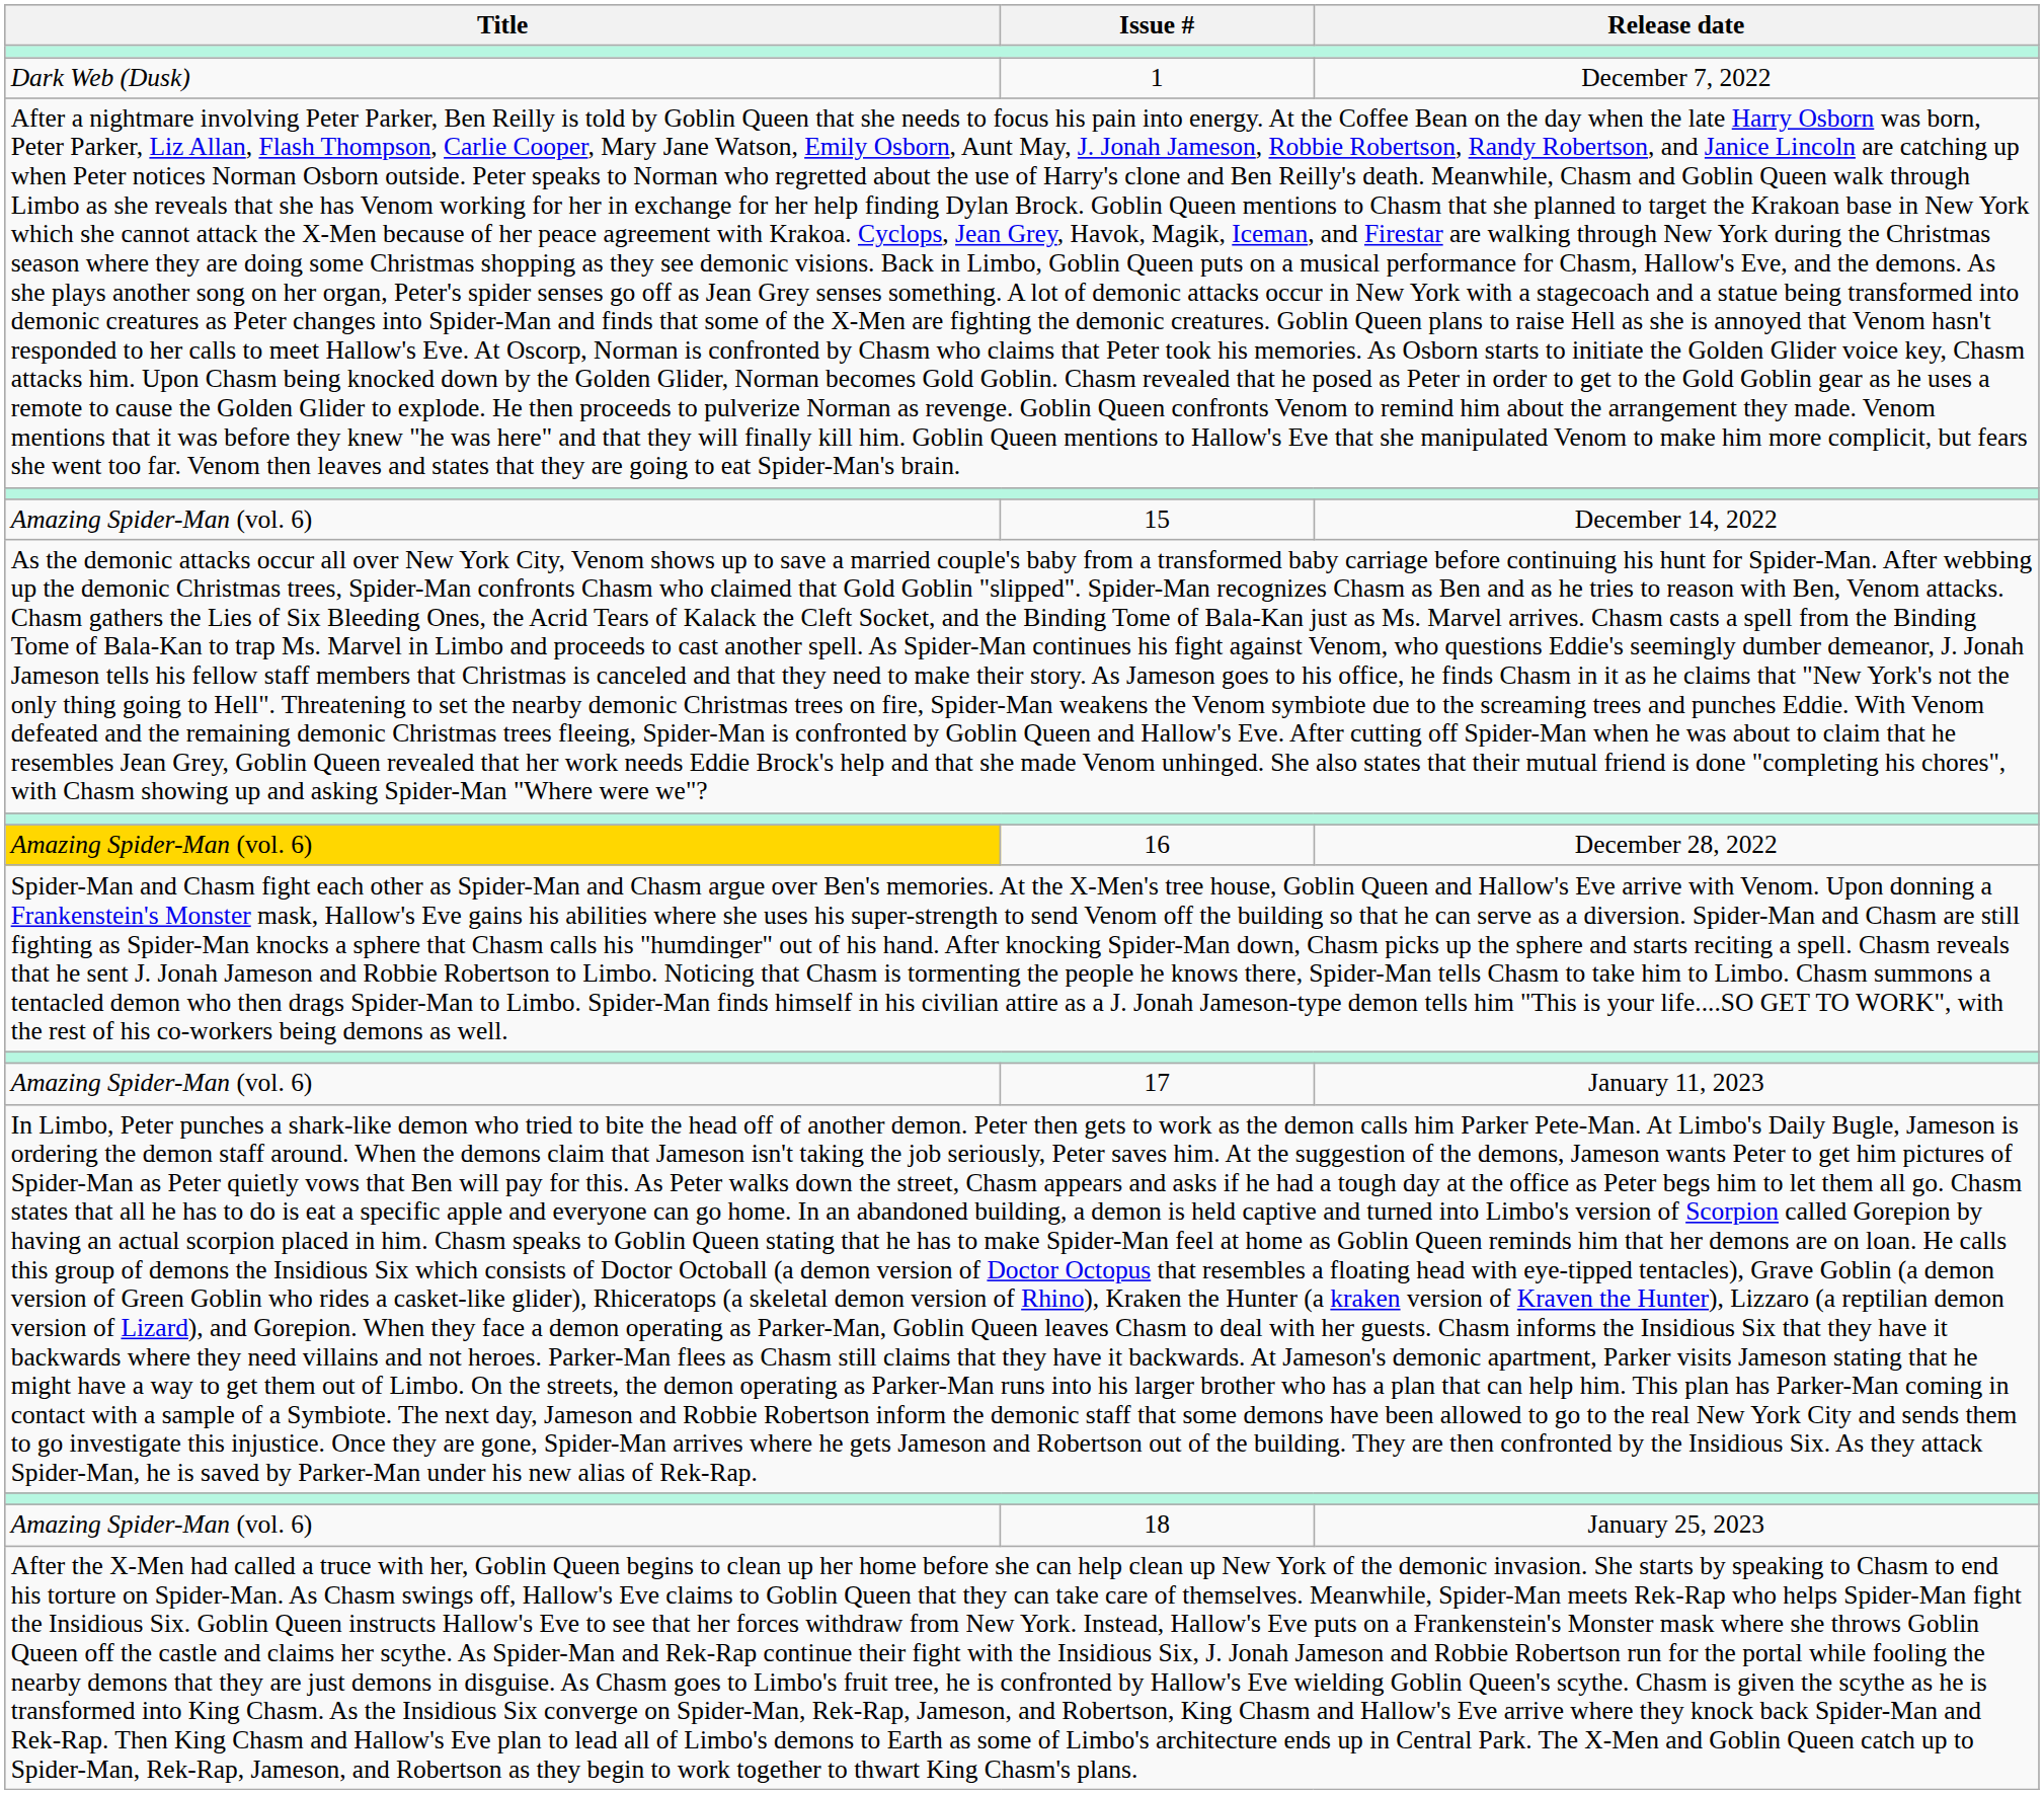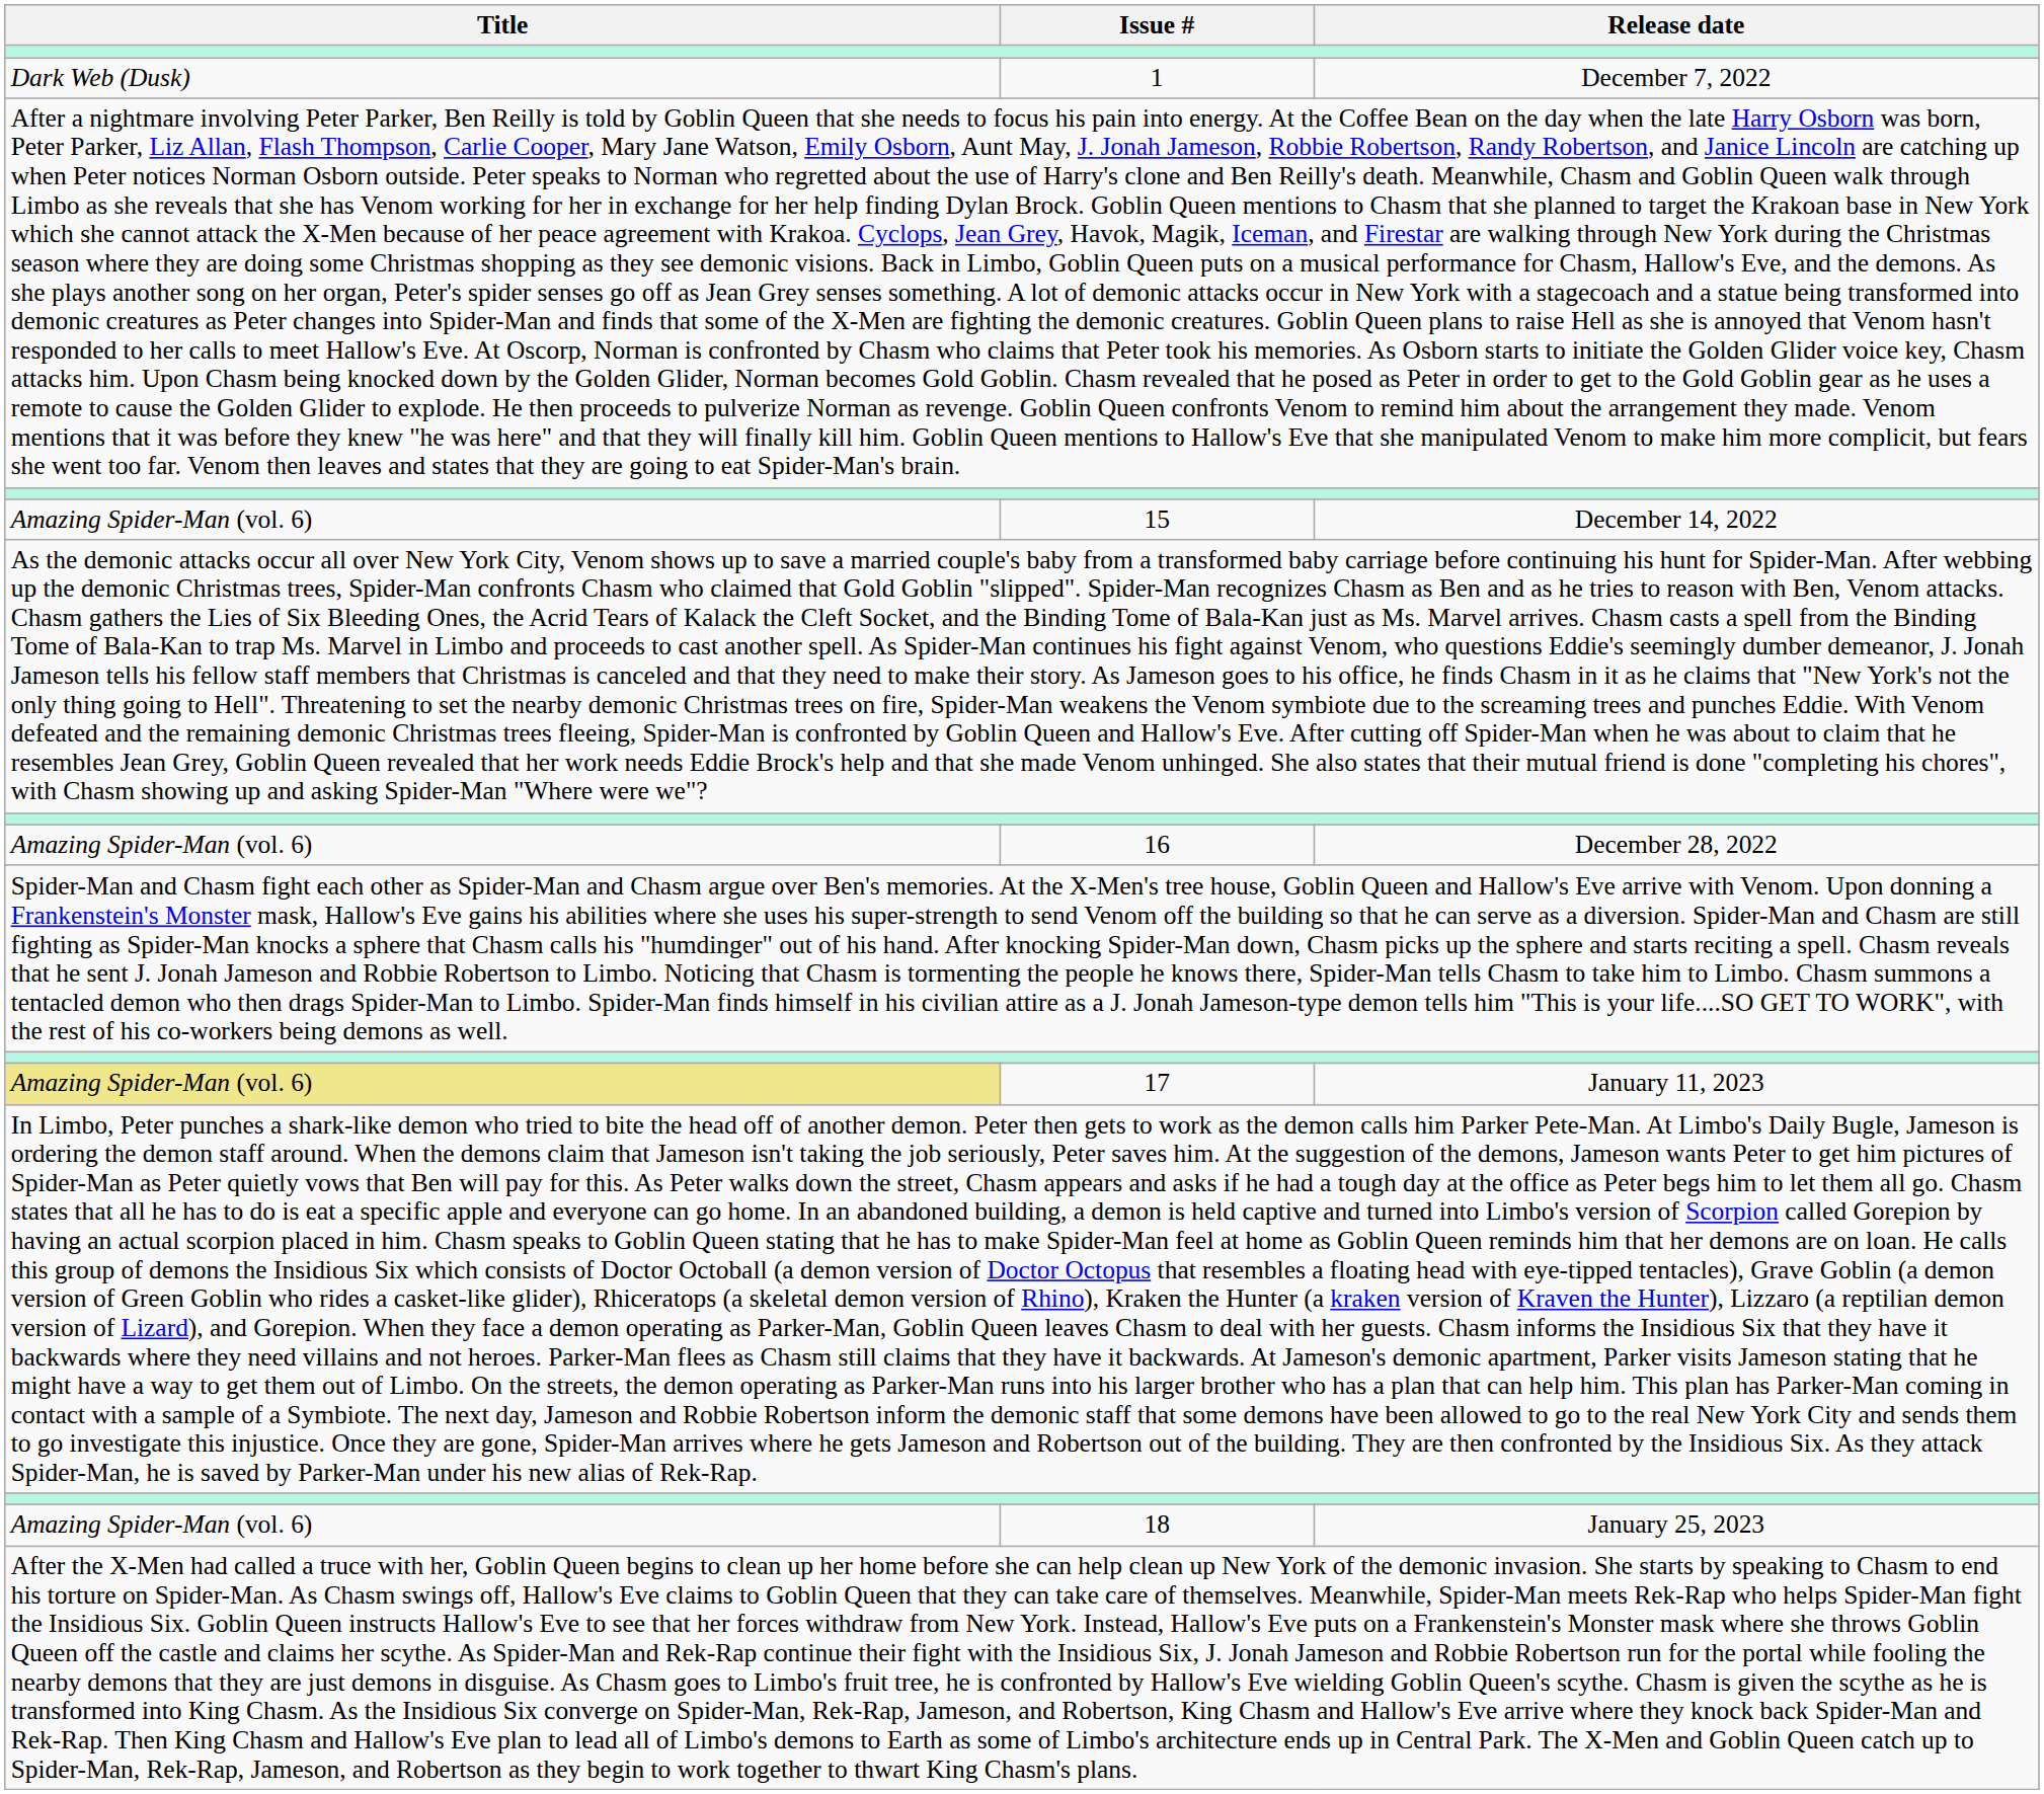16 | Title: gold background -> no background
17 | Title: no background -> khaki background
